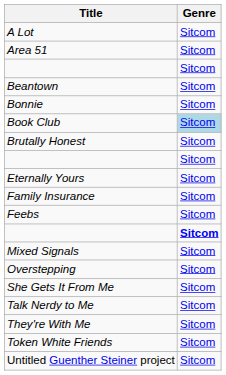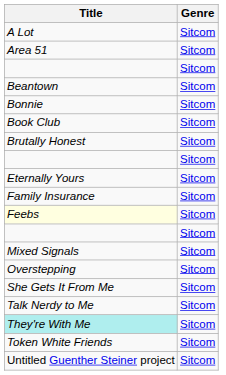row 7 | Genre: lightblue background -> no background
row 12 | Title: no background -> lightyellow background
row 13 | Genre: bold -> normal
row 18 | Title: no background -> paleturquoise background
